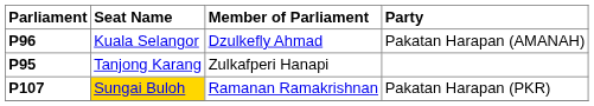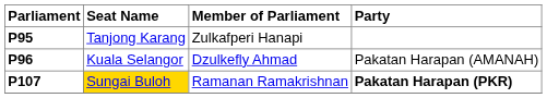rows swapped: P95 <-> P96
P107 | Party: normal -> bold
